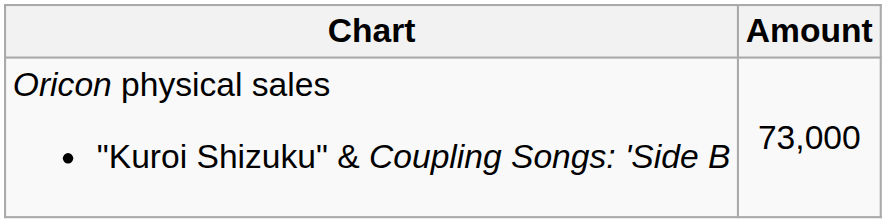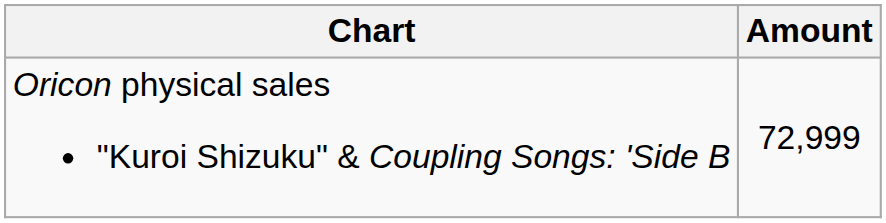row 2 | Amount: 73,000 -> 72,999
